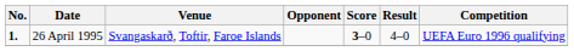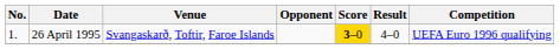26 April 1995 | No.: bold -> normal
26 April 1995 | Score: no background -> gold background
